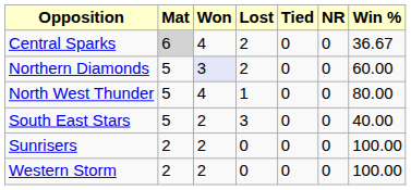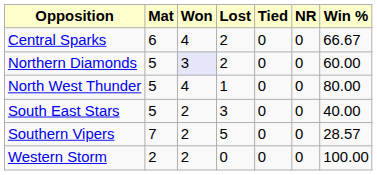Central Sparks | Mat: lightgrey background -> no background
Central Sparks | Win %: 36.67 -> 66.67
+ row: Southern Vipers | 7 | 2 | 5 | 0 | 0 | 28.57
- row: Sunrisers | 2 | 2 | 0 | 0 | 0 | 100.00
